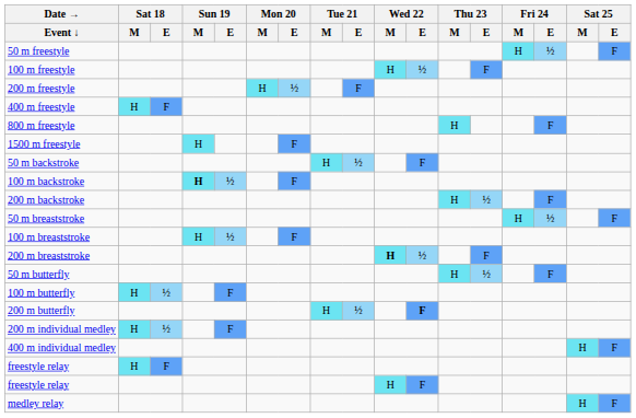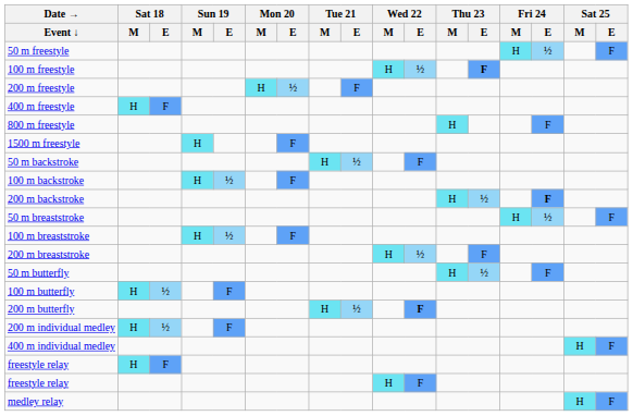100 m freestyle | Thu 23 / E: normal -> bold
100 m backstroke | Sun 19 / M: bold -> normal
200 m backstroke | Fri 24 / E: normal -> bold
200 m breaststroke | Wed 22 / M: bold -> normal
